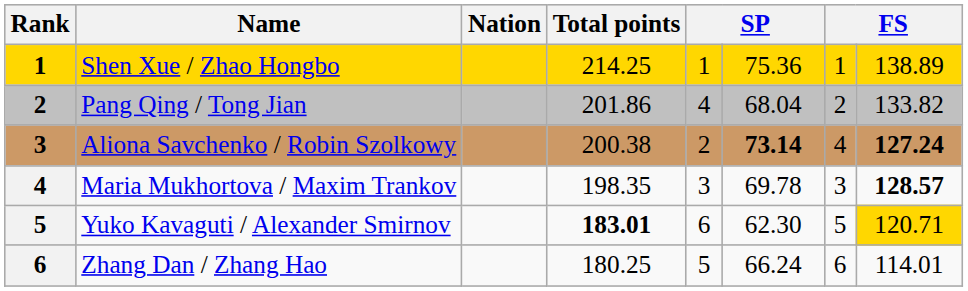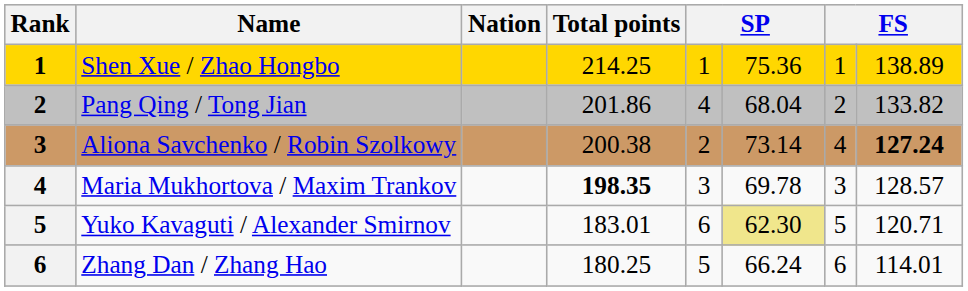Aliona Savchenko / Robin Szolkowy | column 6: bold -> normal
Maria Mukhortova / Maxim Trankov | Total points: normal -> bold
Maria Mukhortova / Maxim Trankov | column 8: bold -> normal
Yuko Kavaguti / Alexander Smirnov | Total points: bold -> normal
Yuko Kavaguti / Alexander Smirnov | column 6: no background -> khaki background
Yuko Kavaguti / Alexander Smirnov | column 8: gold background -> no background
